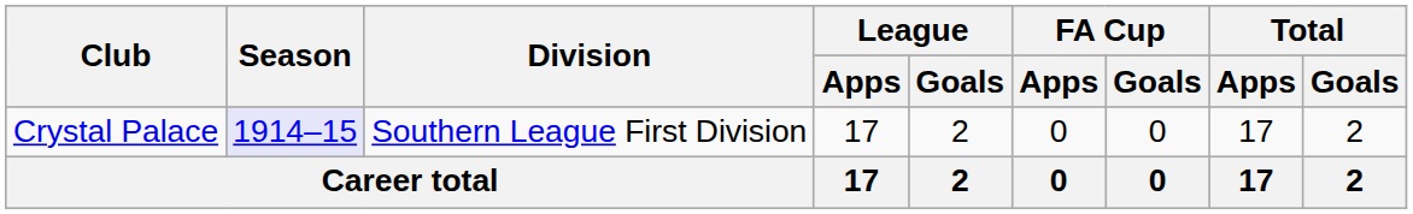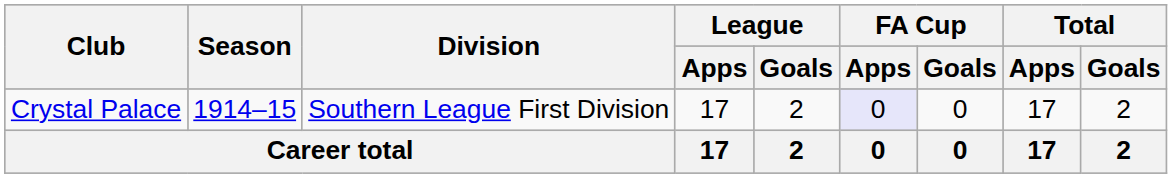Crystal Palace | Season: lavender background -> no background
Crystal Palace | FA Cup / Apps: no background -> lavender background
